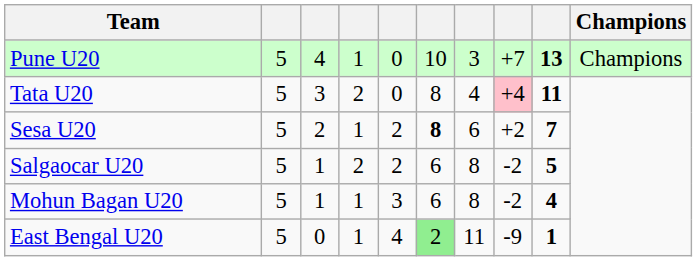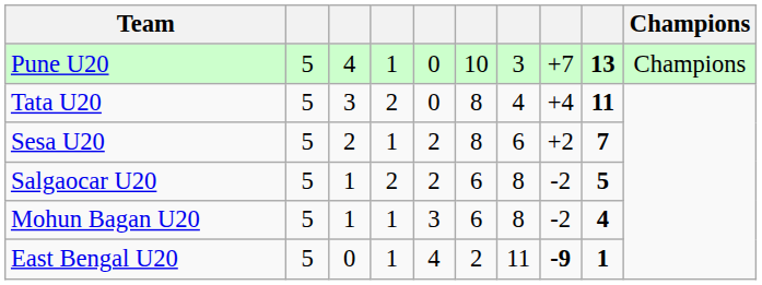Tata U20 | column 8: pink background -> no background
Sesa U20 | column 6: bold -> normal
East Bengal U20 | column 6: lightgreen background -> no background
East Bengal U20 | column 8: normal -> bold
